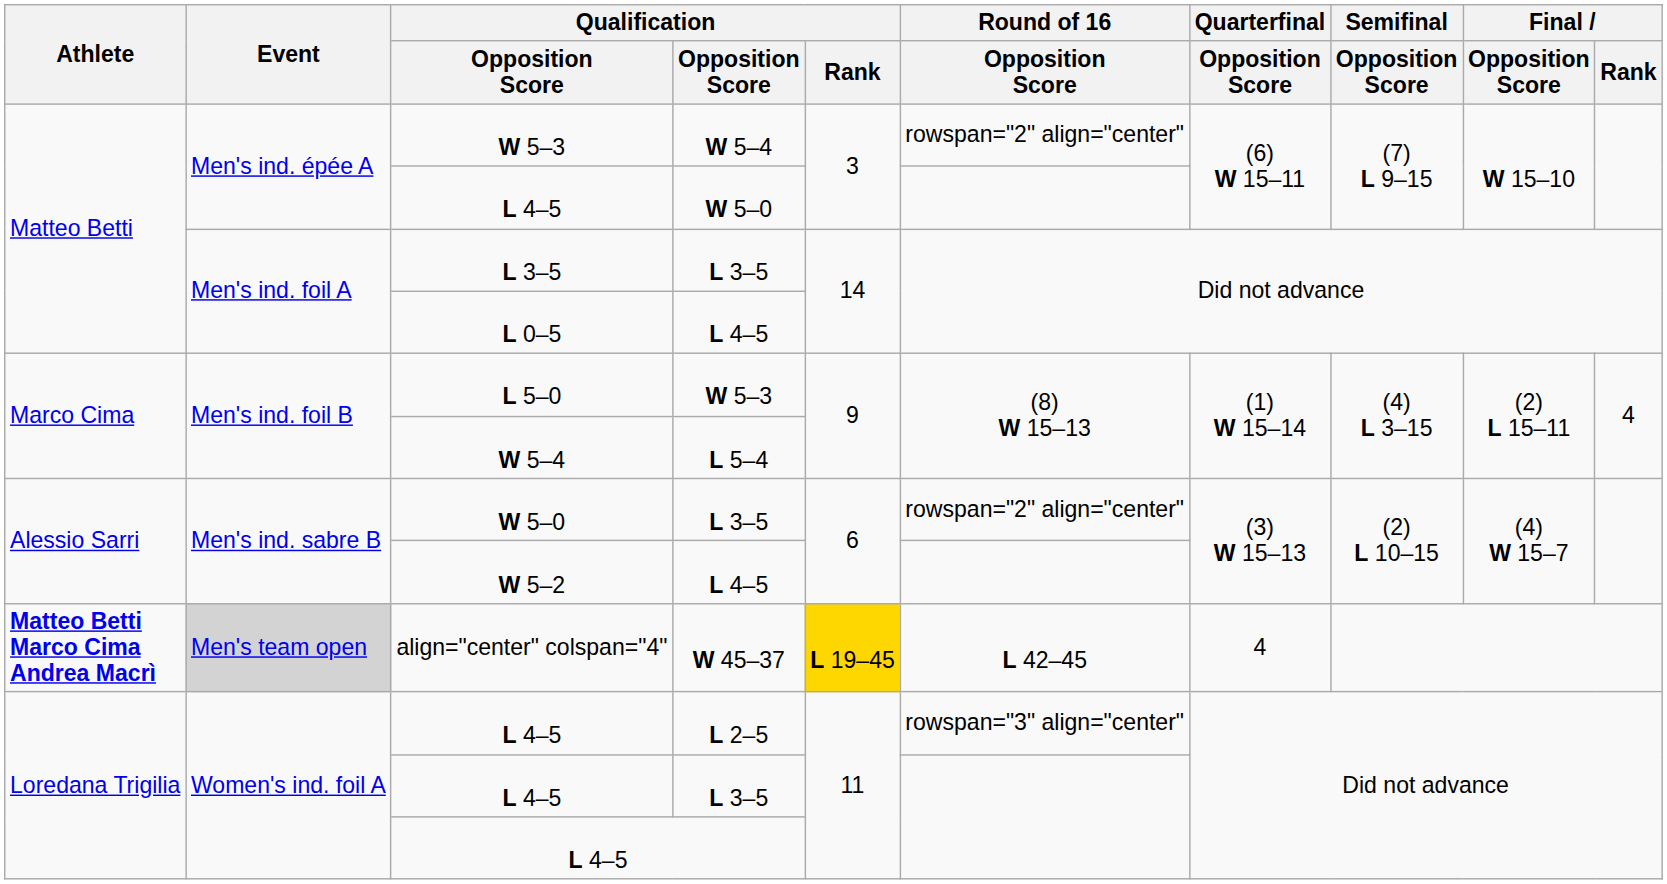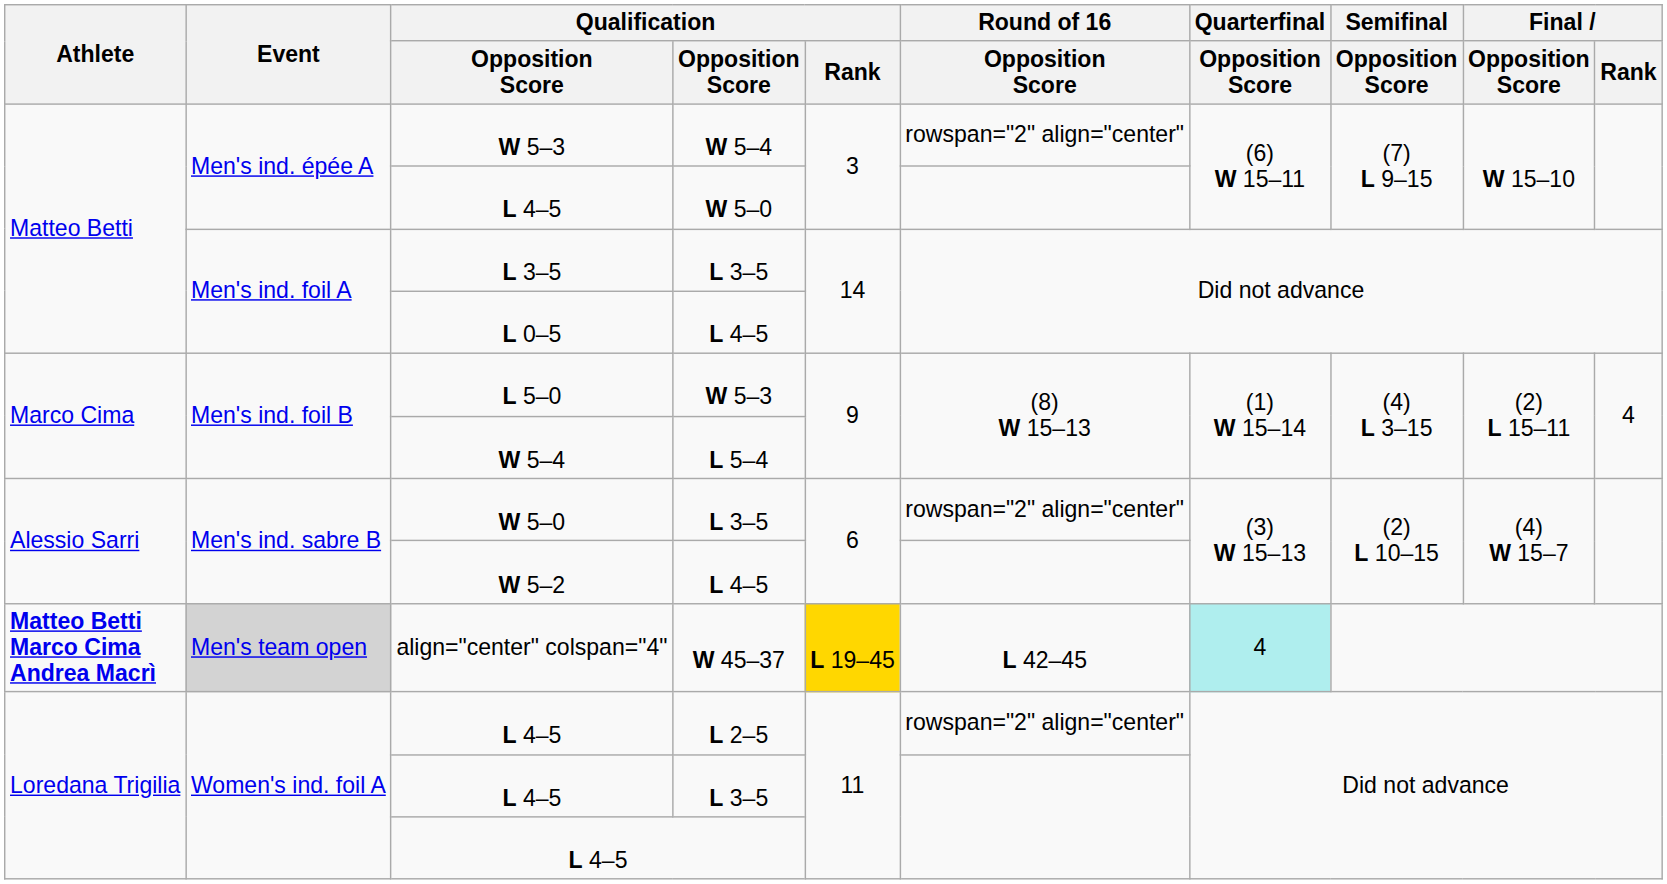align="center" colspan="4" | Quarterfinal / Opposition Score: no background -> paleturquoise background
L 4–5 / L 2–5 | Round of 16 / Opposition Score: rowspan="3" align="center" -> rowspan="2" align="center"
